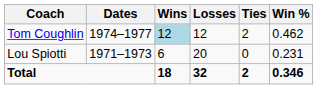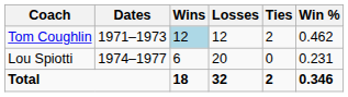Tom Coughlin | Dates: 1974–1977 -> 1971–1973
Lou Spiotti | Dates: 1971–1973 -> 1974–1977
